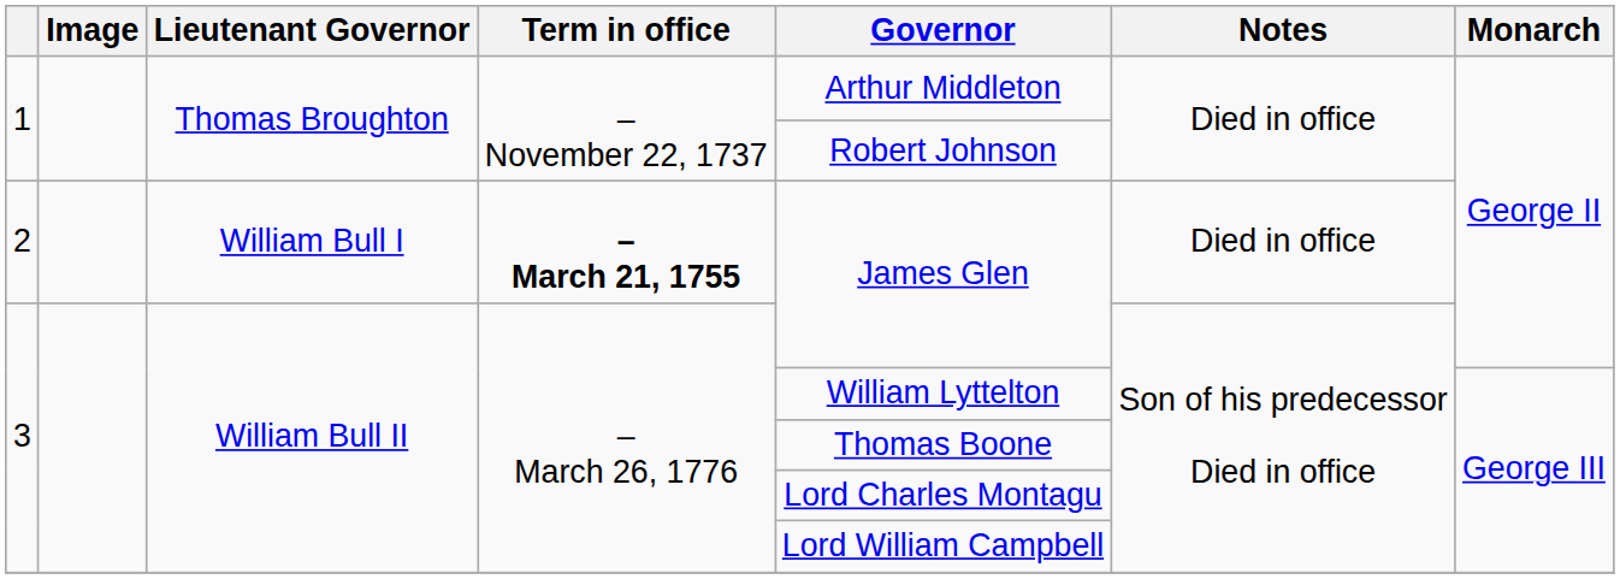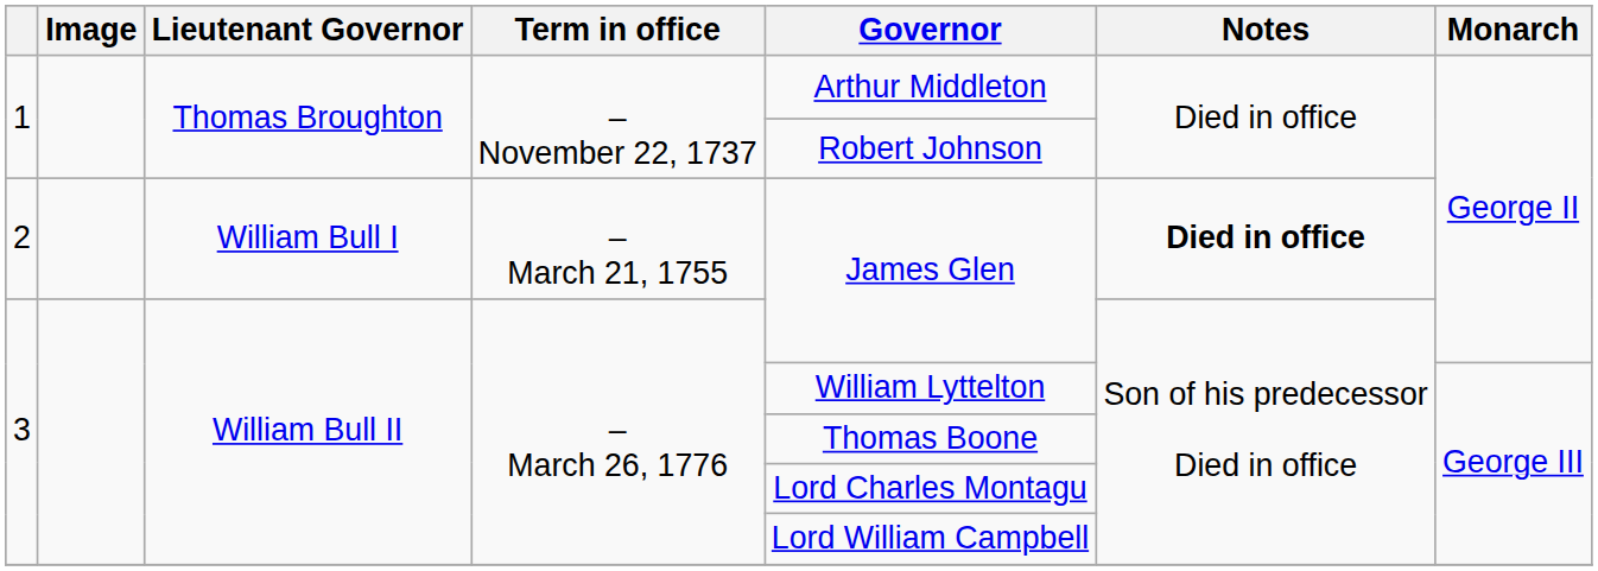2 | Term in office: bold -> normal
2 | Notes: normal -> bold
